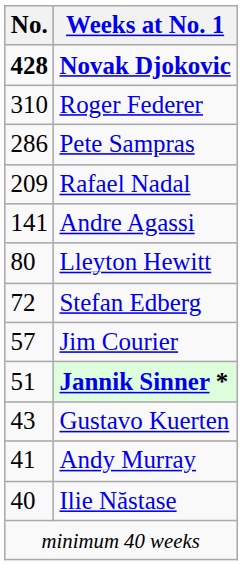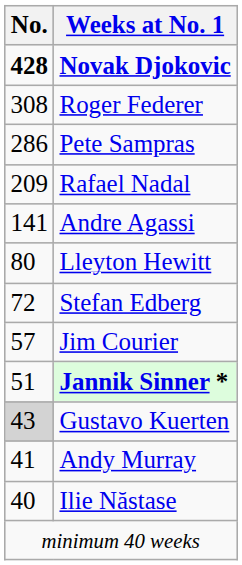Roger Federer | No.: 310 -> 308
Gustavo Kuerten | No.: no background -> lightgrey background
